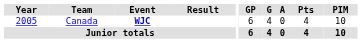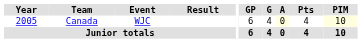Canada | Event: bold -> normal
Canada | A: no background -> lightyellow background
Canada | PIM: no background -> lightyellow background
